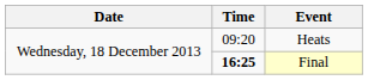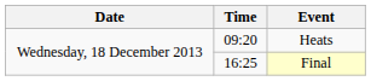Final | Time: bold -> normal
